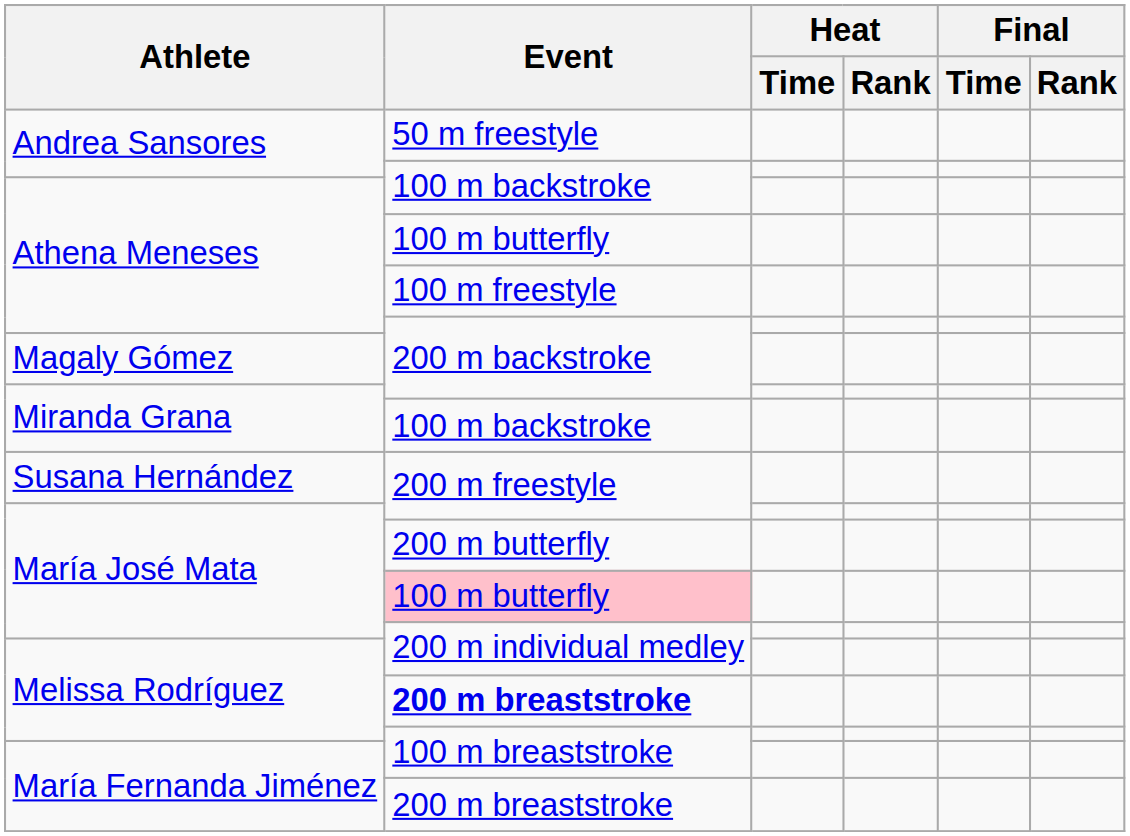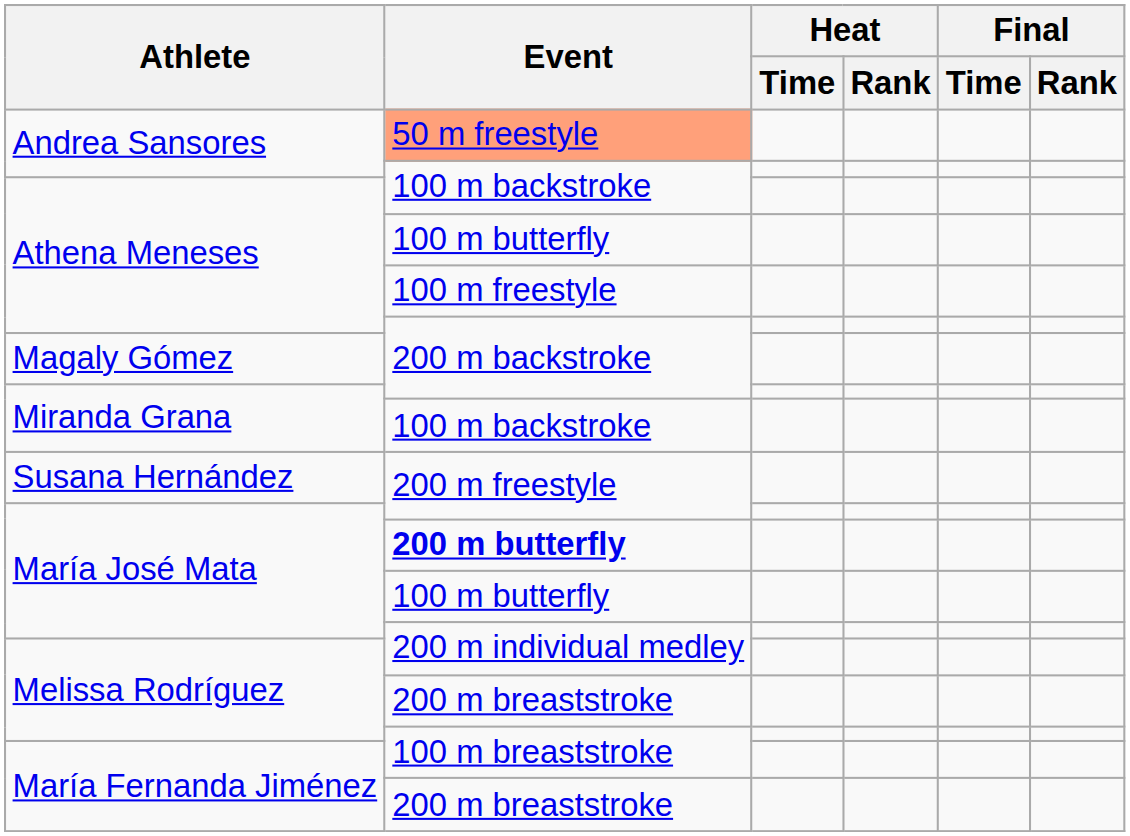50 m freestyle | Event: no background -> lightsalmon background
200 m butterfly | Event: normal -> bold
María José Mata / 100 m butterfly | Event: pink background -> no background
Melissa Rodríguez / 200 m breaststroke | Event: bold -> normal
